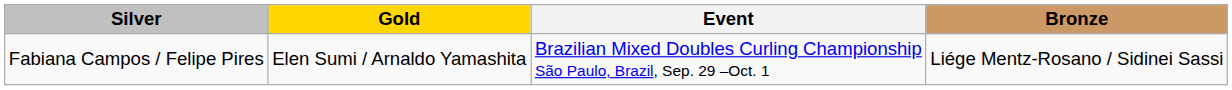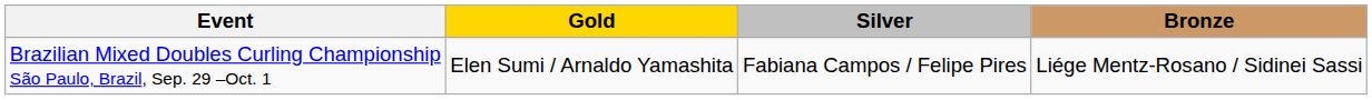columns swapped: Event <-> Silver
